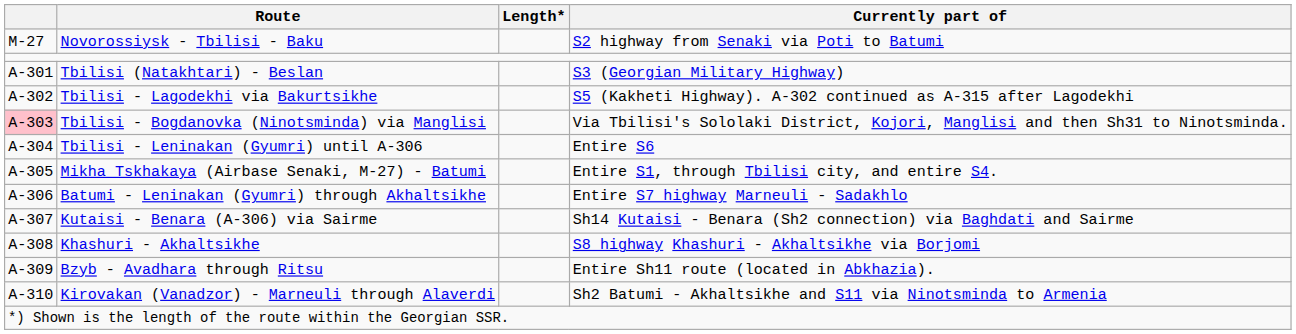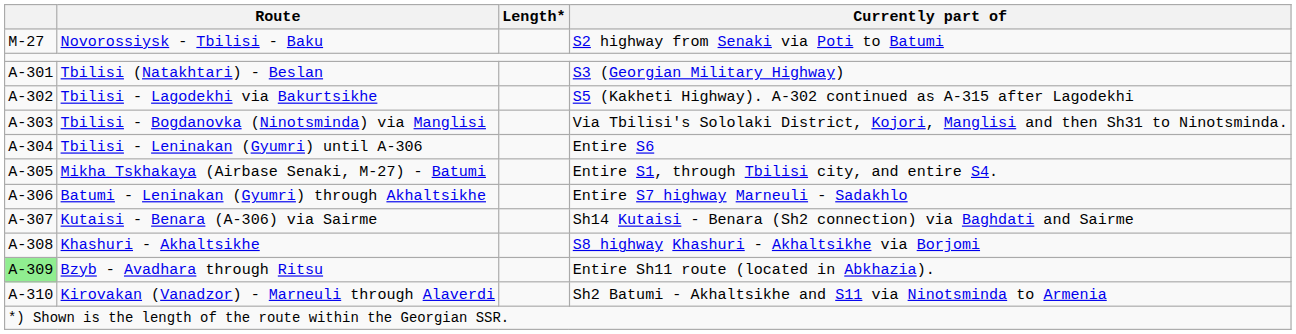Tbilisi - Bogdanovka (Ninotsminda) via Manglisi | column 1: pink background -> no background
Bzyb - Avadhara through Ritsu | column 1: no background -> lightgreen background
